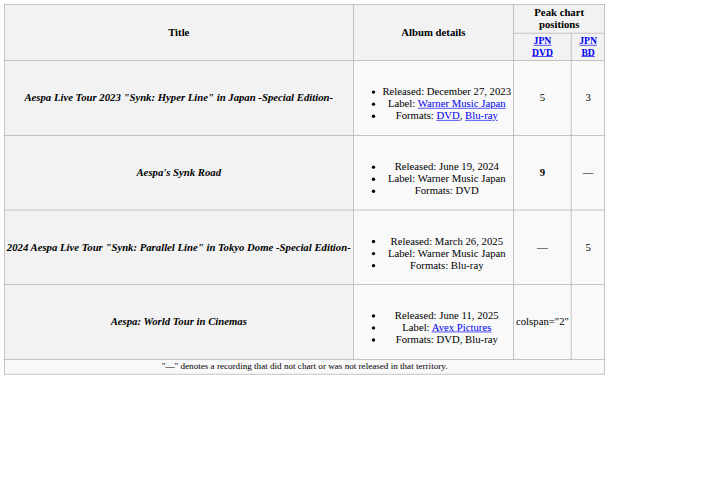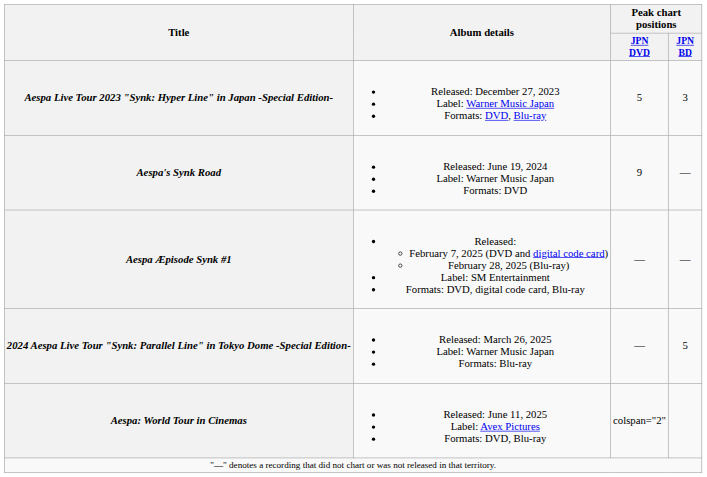Aespa's Synk Road | Peak chart positions / JPN DVD: bold -> normal
+ row: Aespa Æpisode Synk #1 | Released: February 7, 2025 (DVD and digital code card) February 28, 2025 (Blu-ray) Label: SM Entertainment Formats: DVD, digital code card, Blu-ray | — | —
